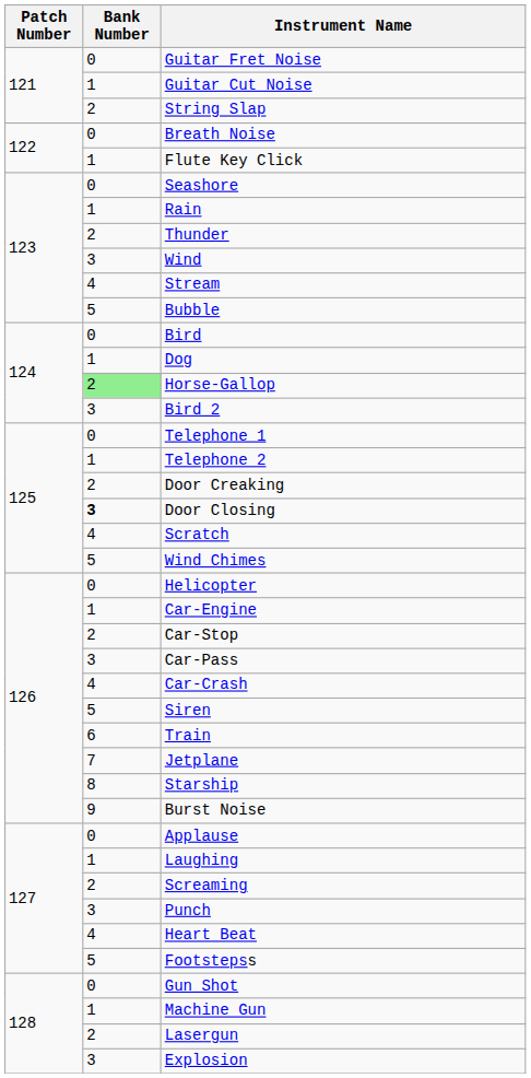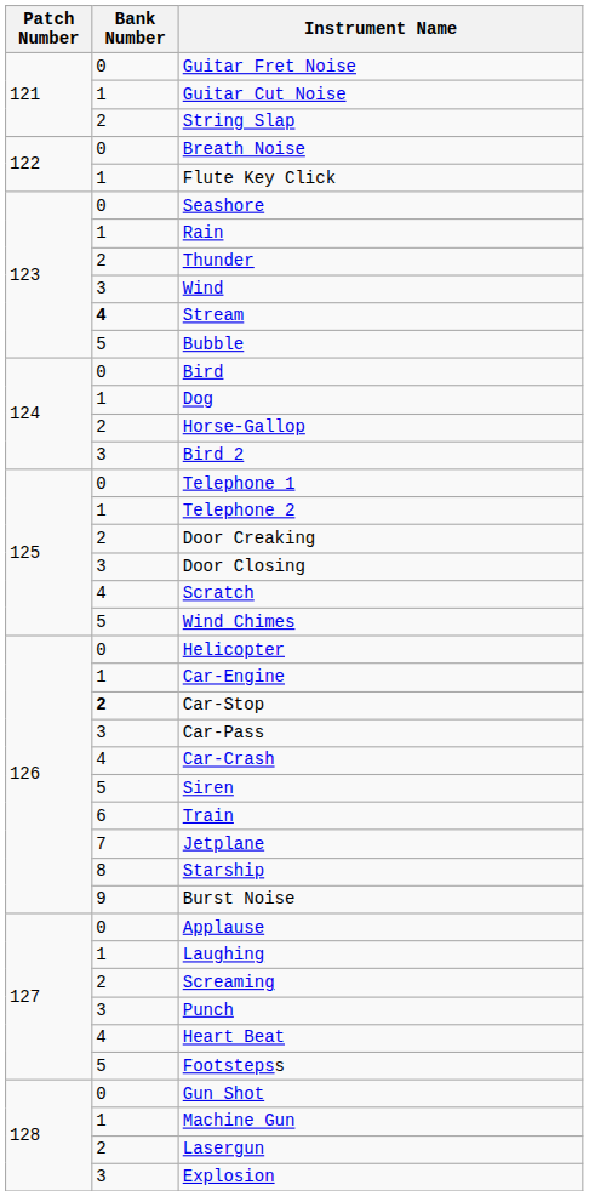Stream | Bank Number: normal -> bold
Horse-Gallop | Bank Number: lightgreen background -> no background
Door Closing | Bank Number: bold -> normal
Car-Stop | Bank Number: normal -> bold
